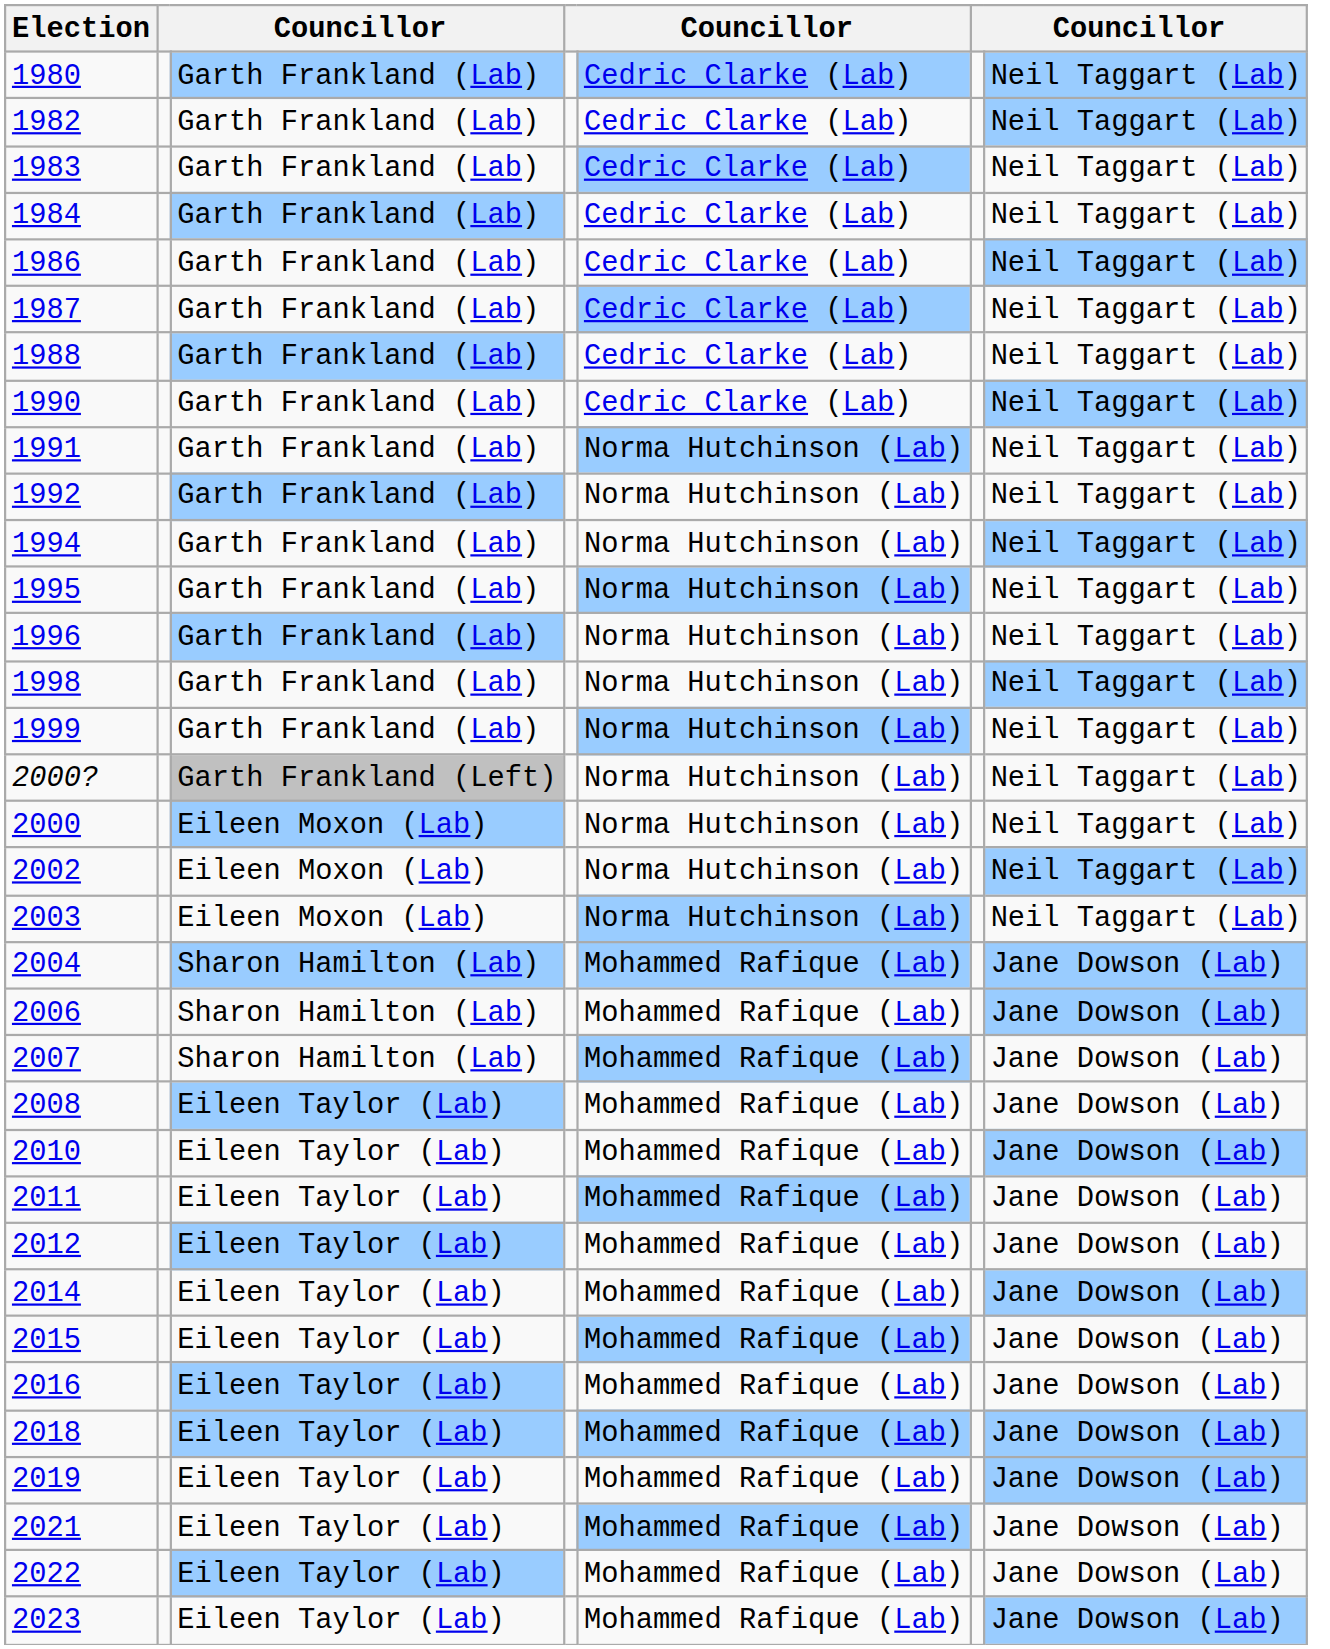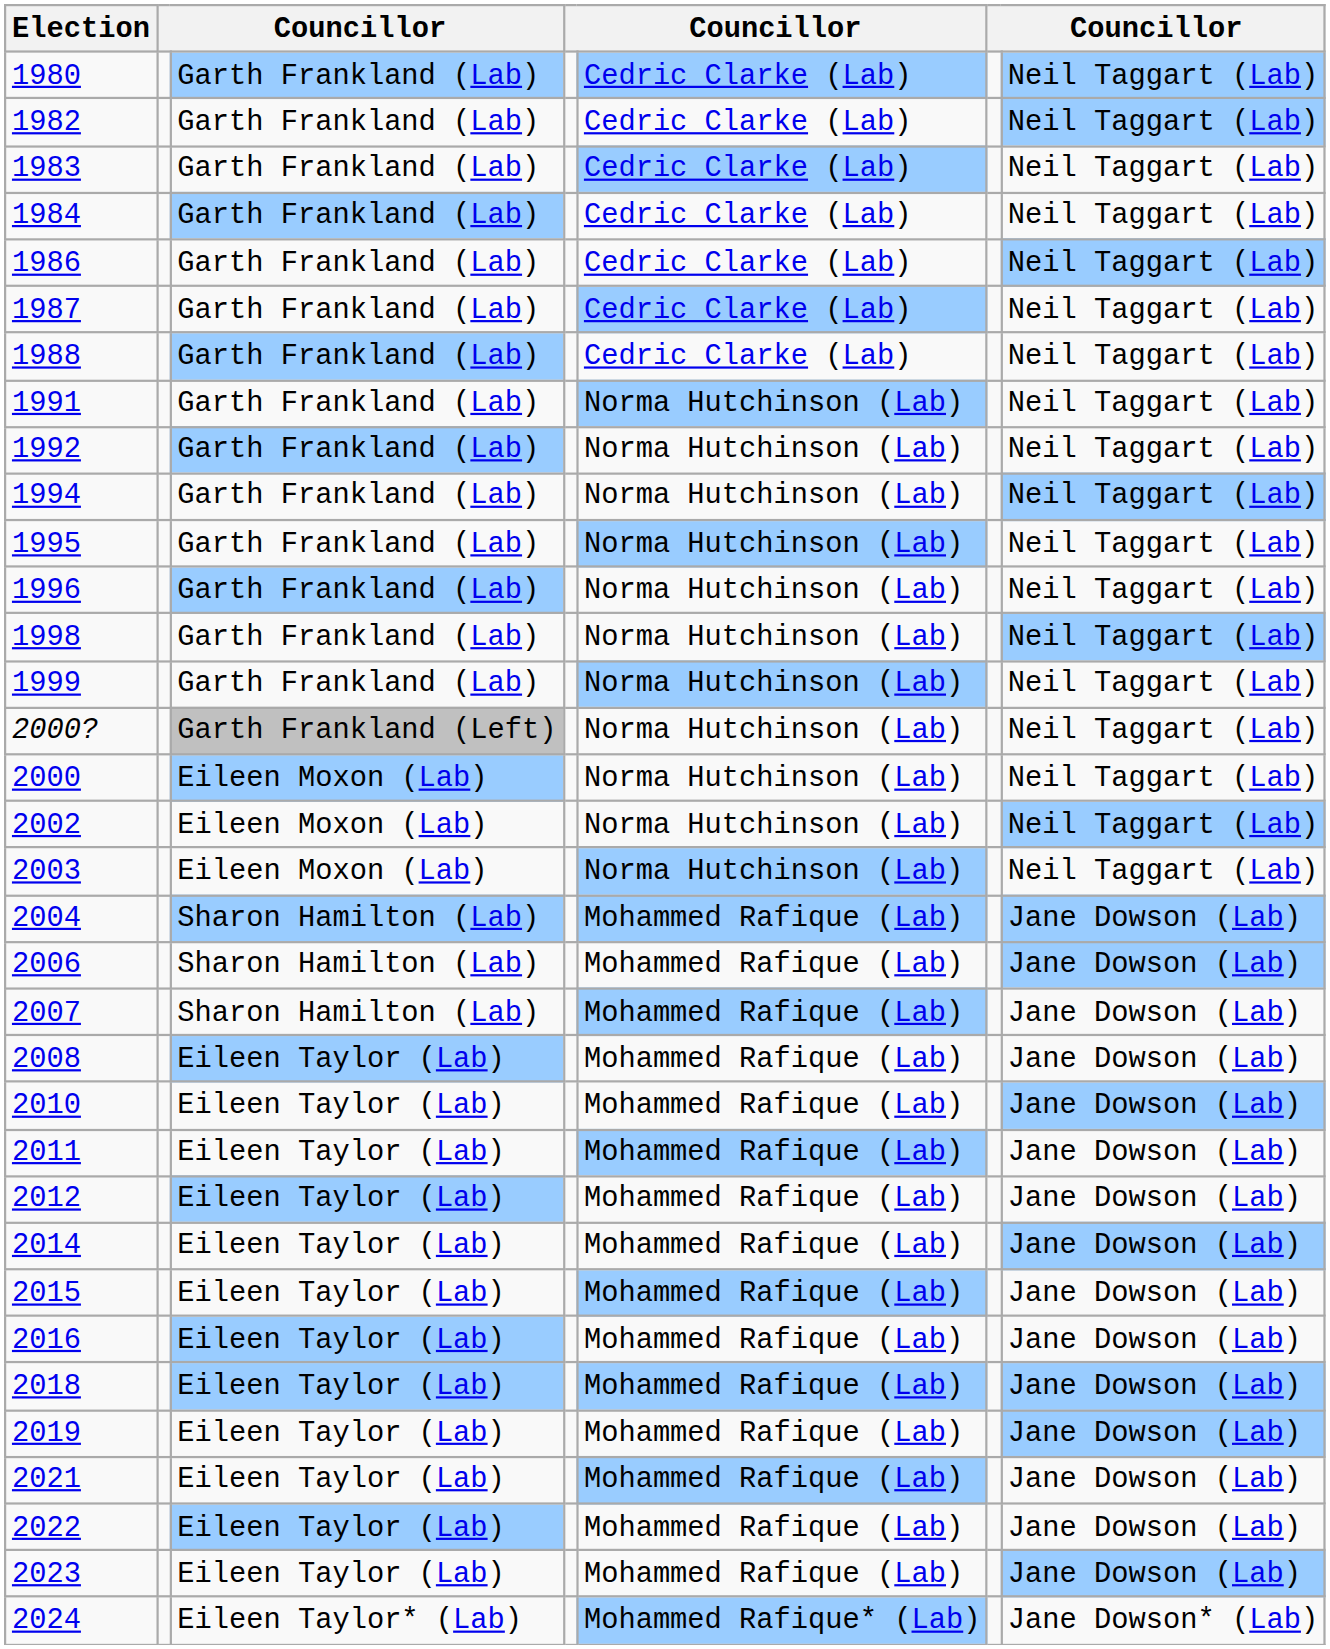- row: 1990 | Garth Frankland (Lab) | Cedric Clarke (Lab) | Neil Taggart (Lab)
+ row: 2024 | Eileen Taylor* (Lab) | Mohammed Rafique* (Lab) | Jane Dowson* (Lab)
